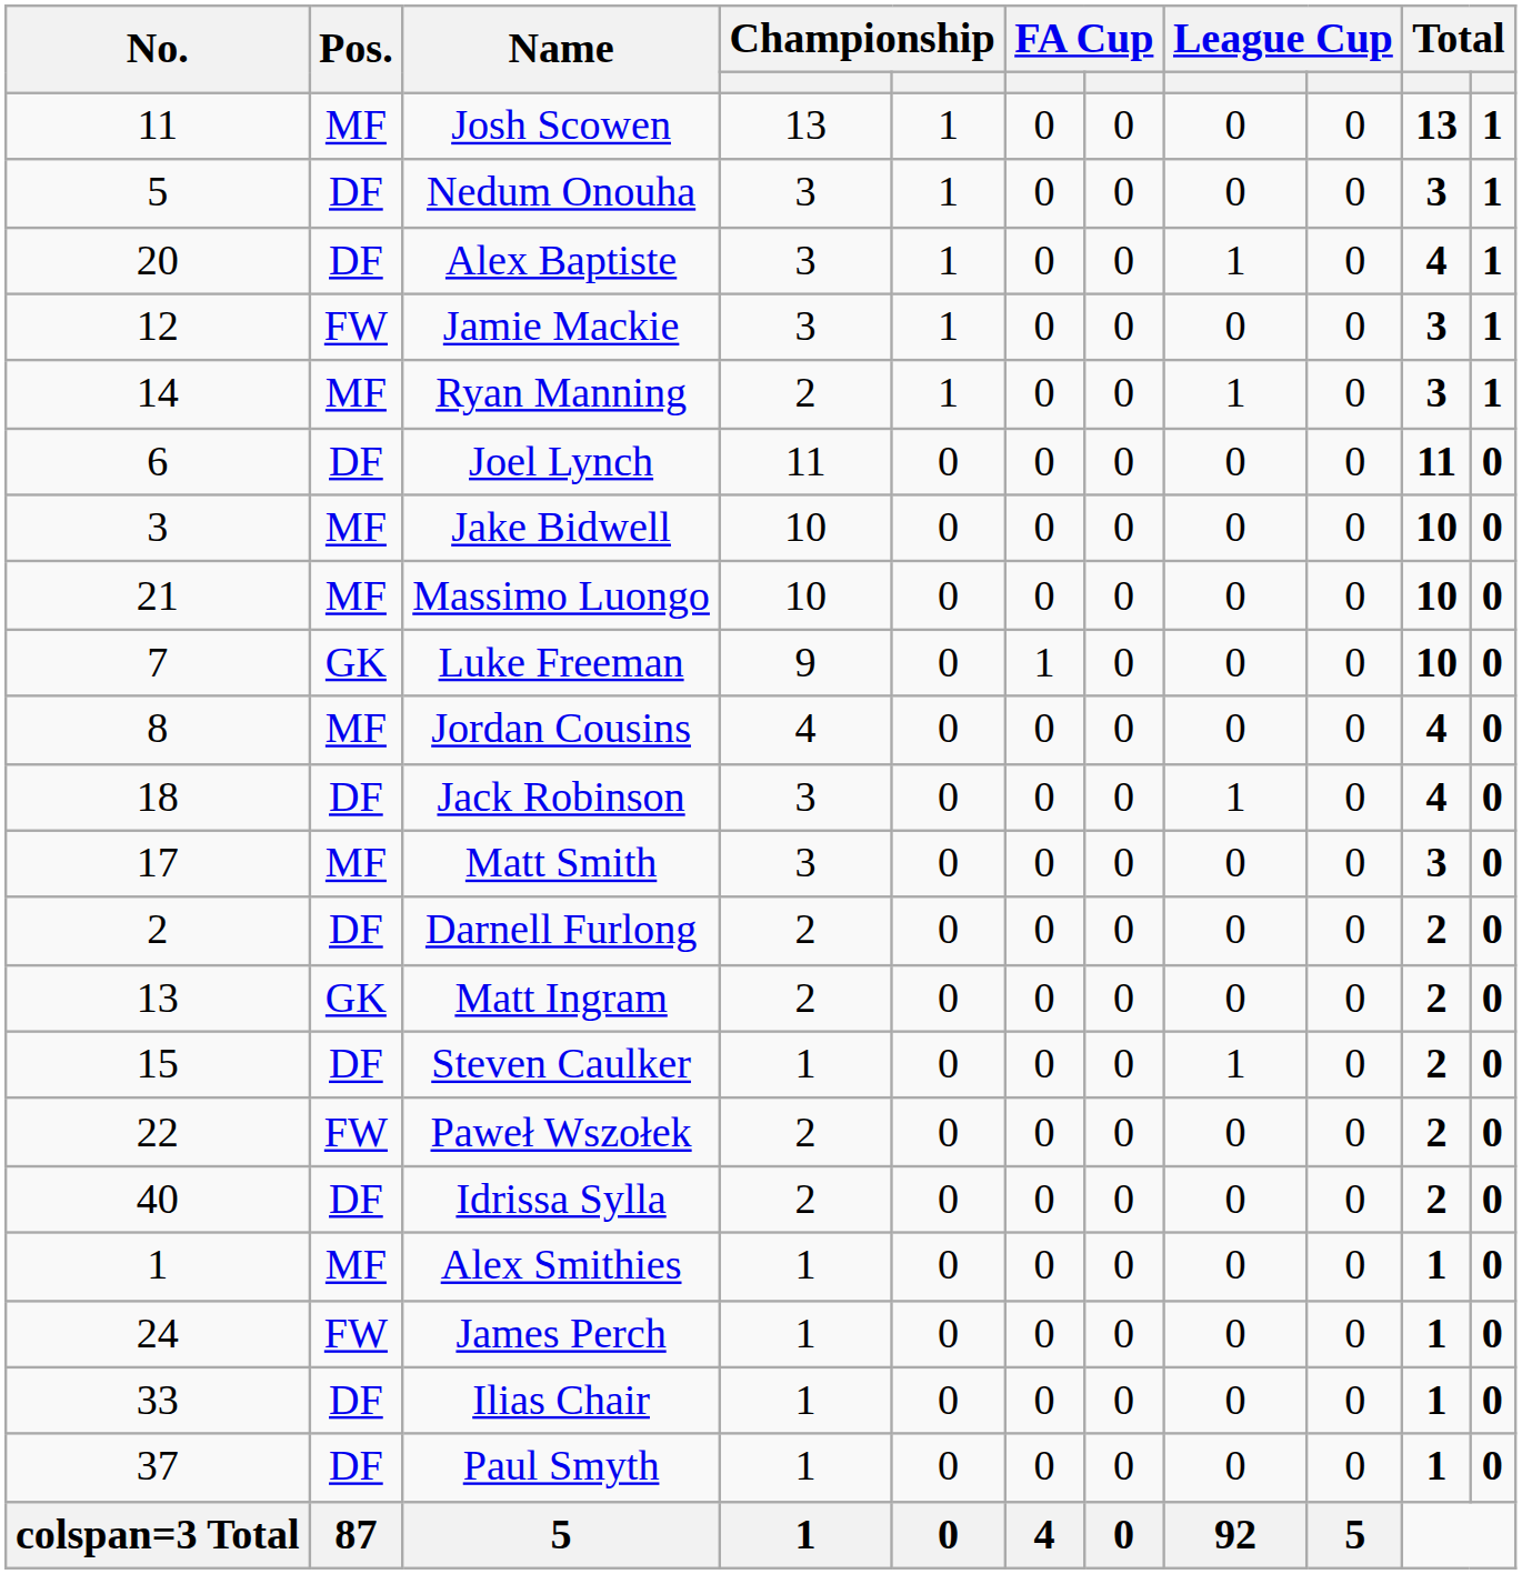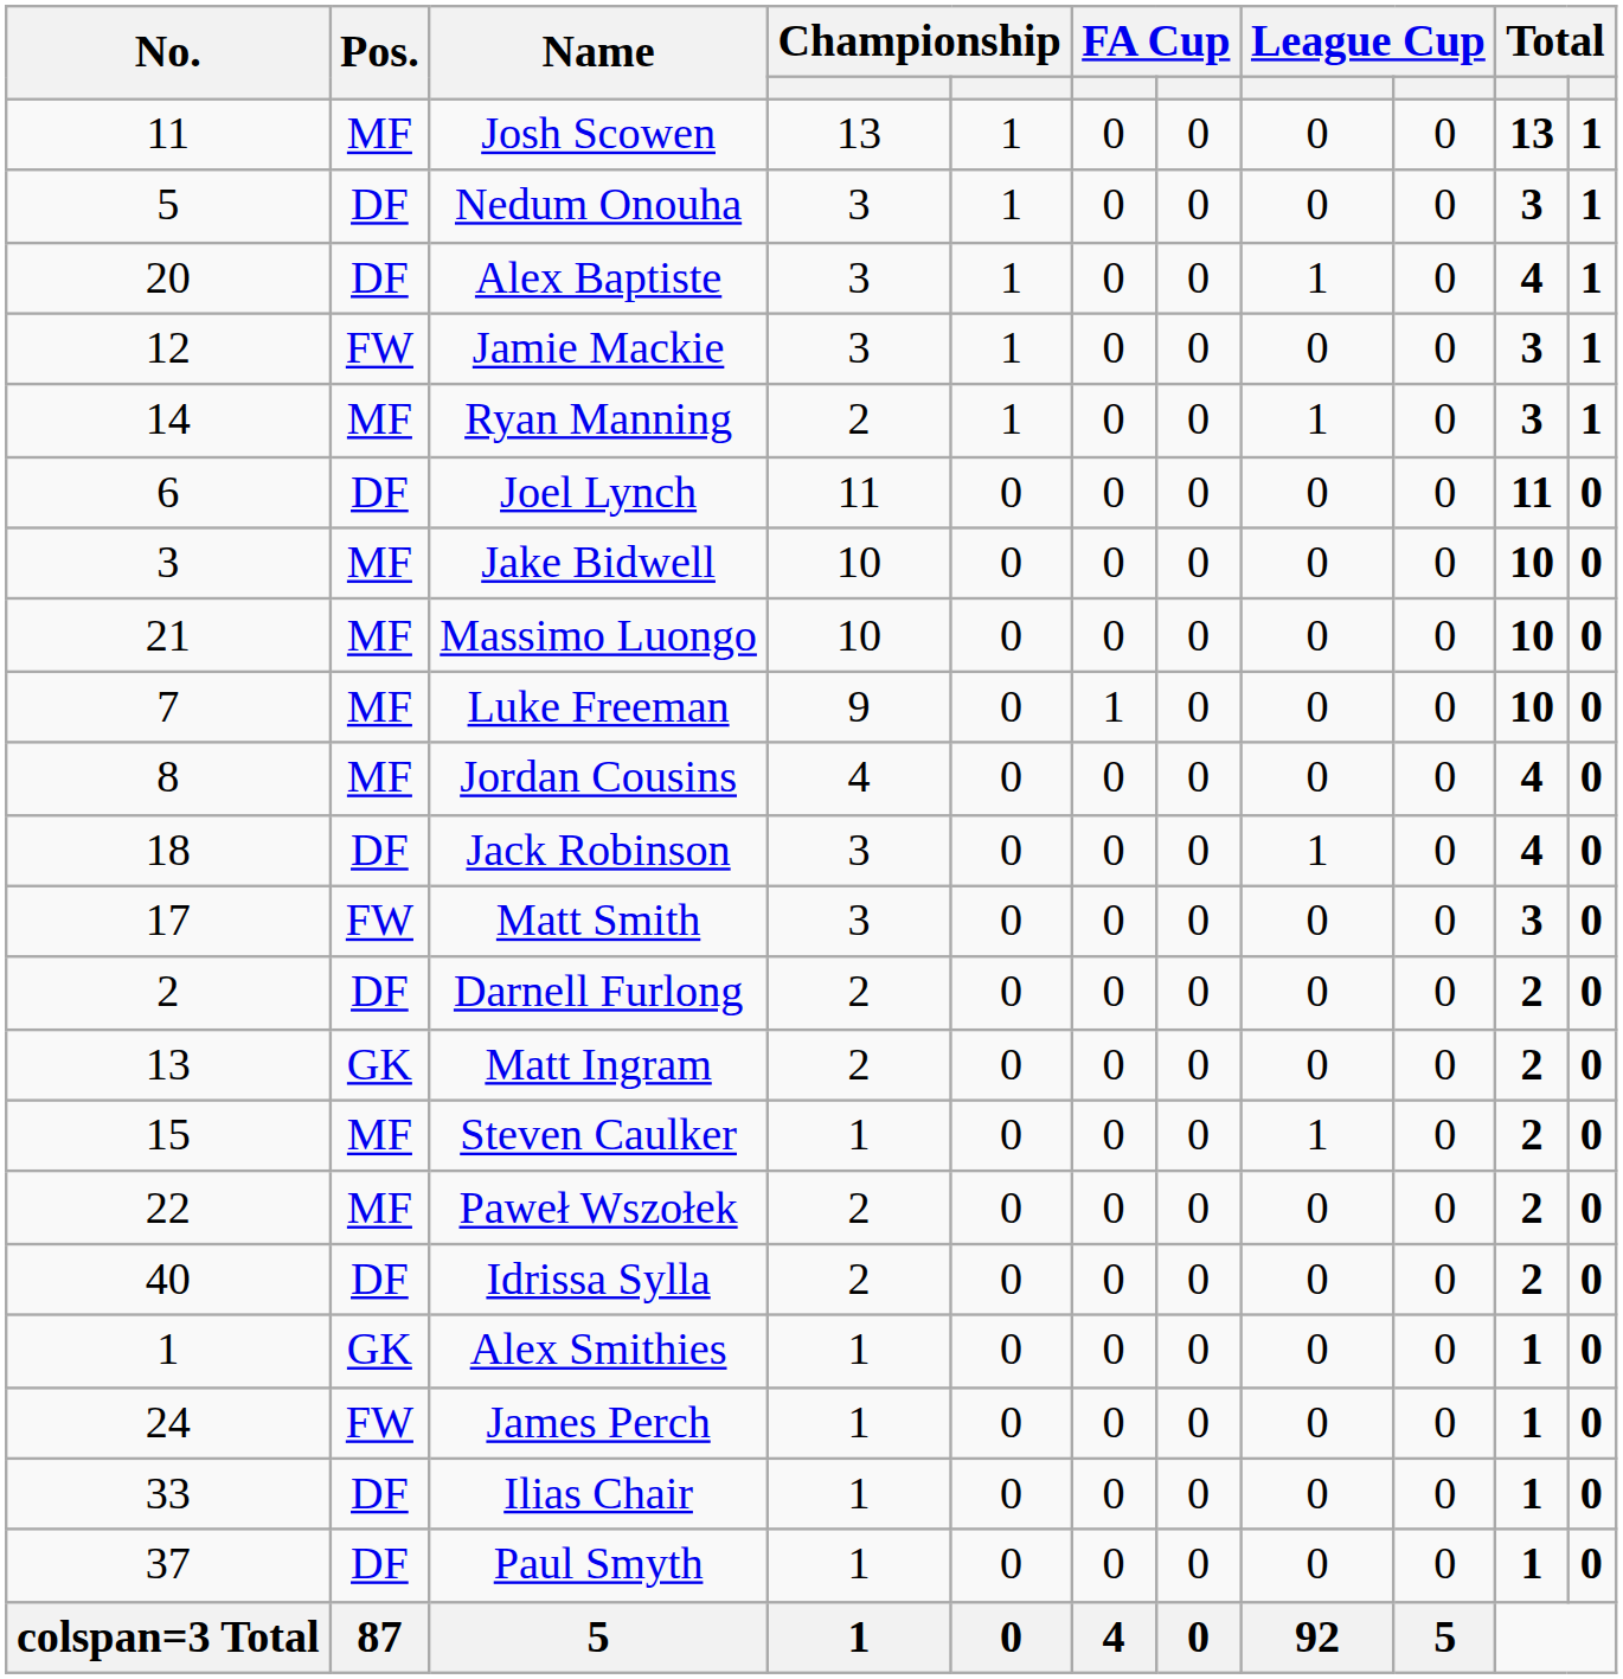Luke Freeman | Pos.: GK -> MF
Matt Smith | Pos.: MF -> FW
Steven Caulker | Pos.: DF -> MF
Paweł Wszołek | Pos.: FW -> MF
Alex Smithies | Pos.: MF -> GK
